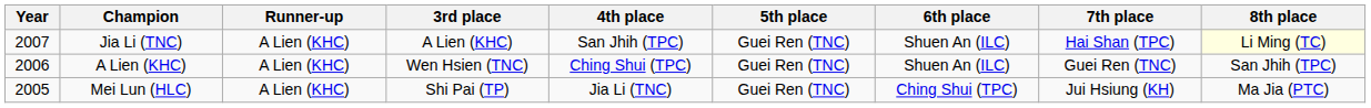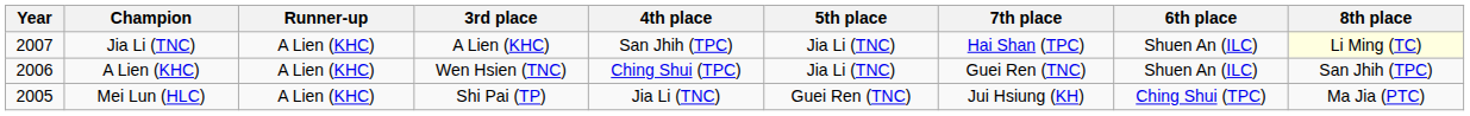columns swapped: 6th place <-> 7th place
row 2 | 5th place: Guei Ren (TNC) -> Jia Li (TNC)
row 3 | 5th place: Guei Ren (TNC) -> Jia Li (TNC)
